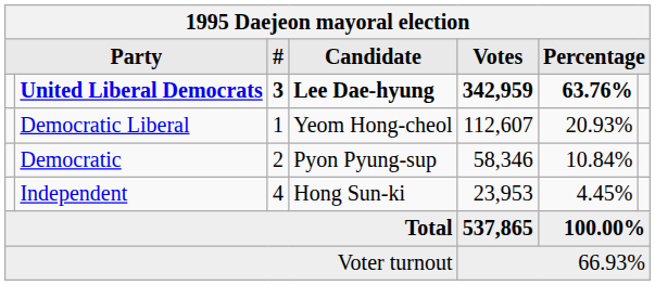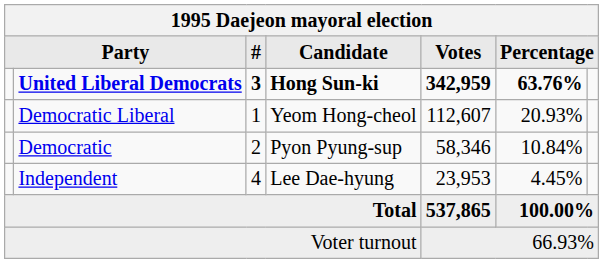United Liberal Democrats | Candidate: Lee Dae-hyung -> Hong Sun-ki
Independent | Candidate: Hong Sun-ki -> Lee Dae-hyung
